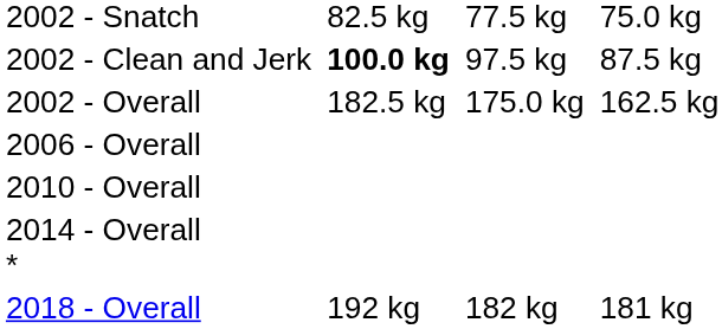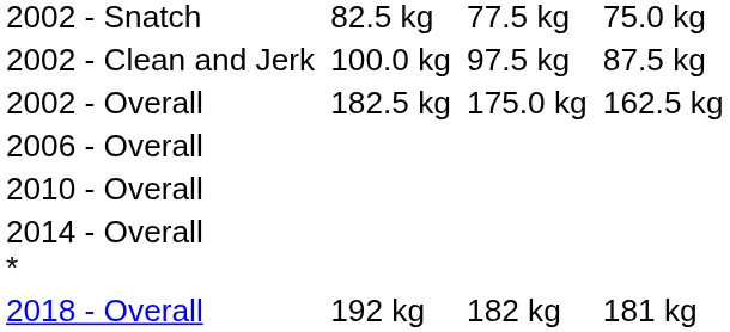2002 - Clean and Jerk | column 2: bold -> normal
